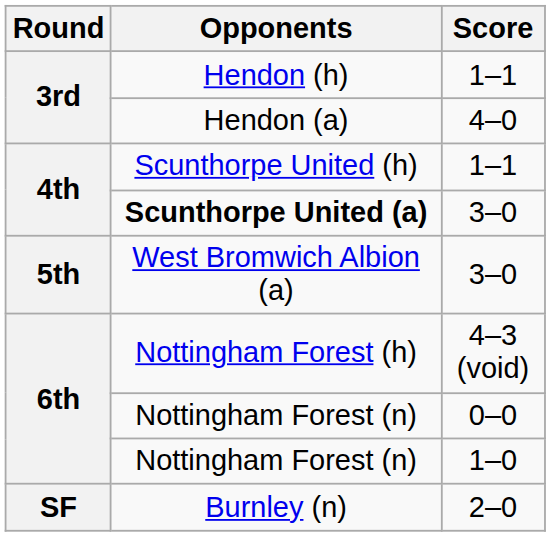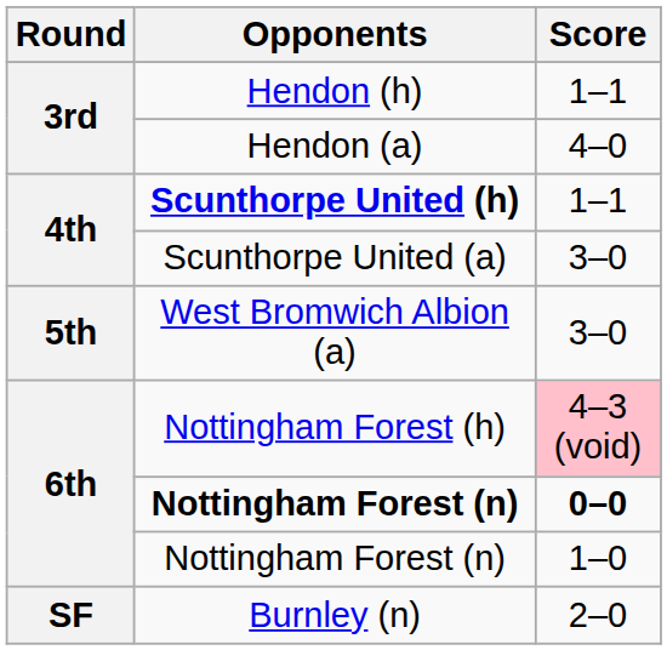Scunthorpe United (h) | Opponents: normal -> bold
Scunthorpe United (a) | Opponents: bold -> normal
Nottingham Forest (h) | Score: no background -> pink background
Nottingham Forest (n) / 0–0 | Opponents: normal -> bold
Nottingham Forest (n) / 0–0 | Score: normal -> bold
